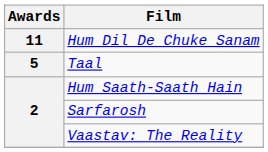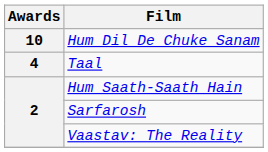Hum Dil De Chuke Sanam | Awards: 11 -> 10
Taal | Awards: 5 -> 4
